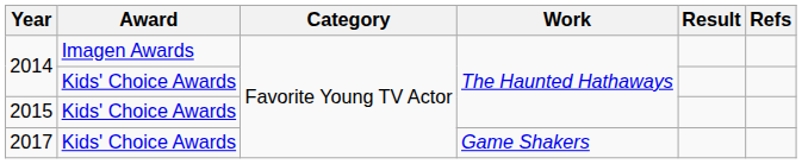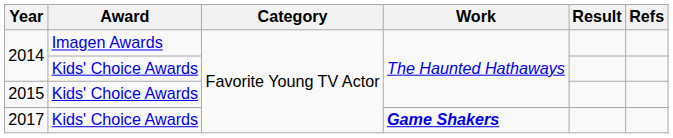2017 | Work: normal -> bold
